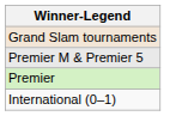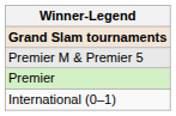row 2 | column 1: normal -> bold
